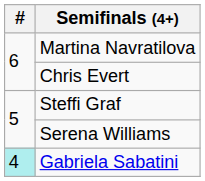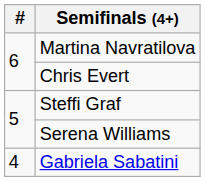Gabriela Sabatini | #: paleturquoise background -> no background
